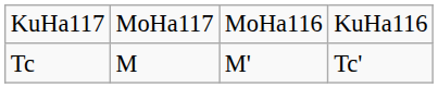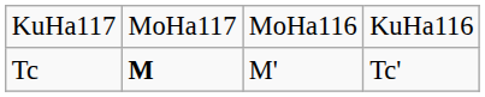Tc | column 2: normal -> bold
